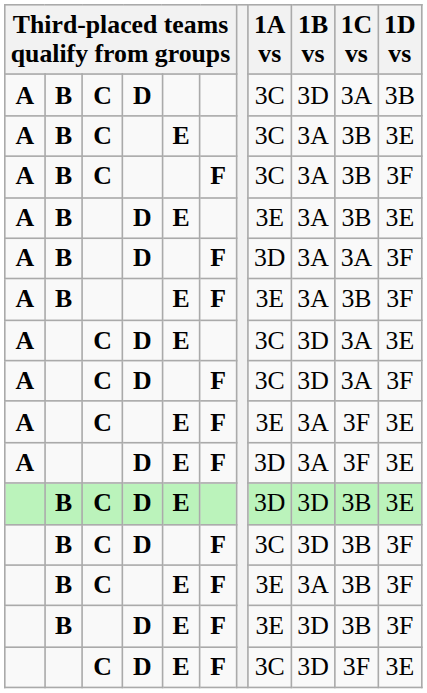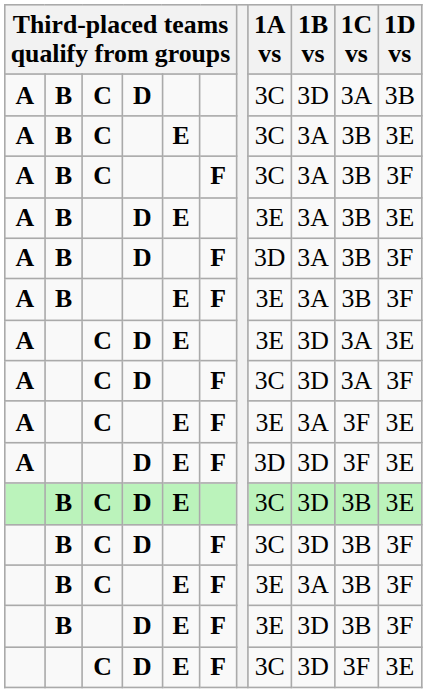row 6 | 1C vs: 3A -> 3B
row 8 | 1A vs: 3C -> 3E
row 11 | 1B vs: 3A -> 3D
row 12 | 1A vs: 3D -> 3C
